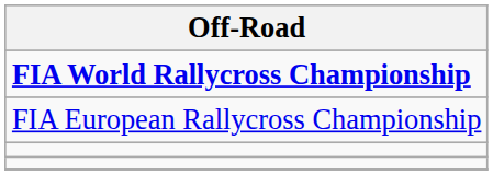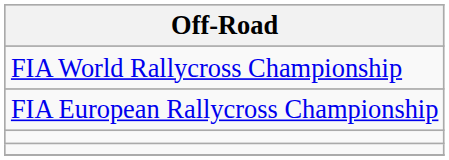row 2 | column 1: bold -> normal
